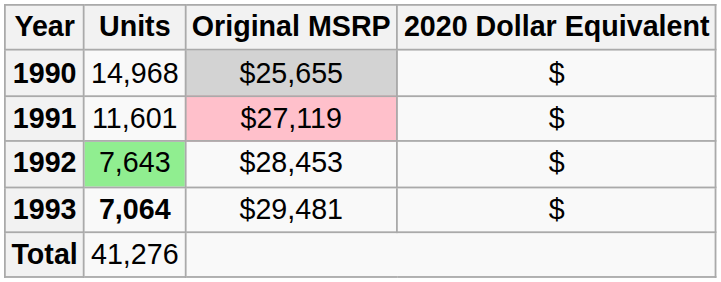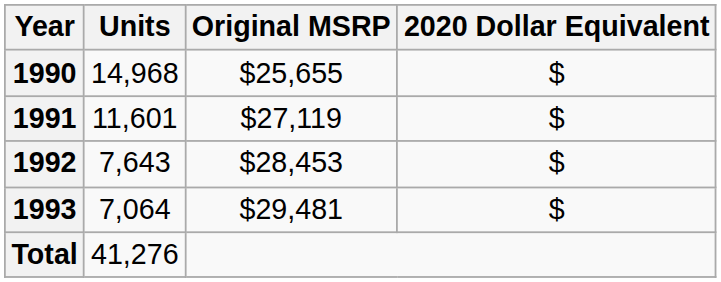1990 | Original MSRP: lightgrey background -> no background
1991 | Original MSRP: pink background -> no background
1992 | Units: lightgreen background -> no background
1993 | Units: bold -> normal
